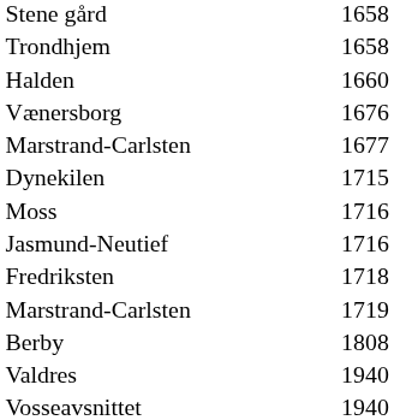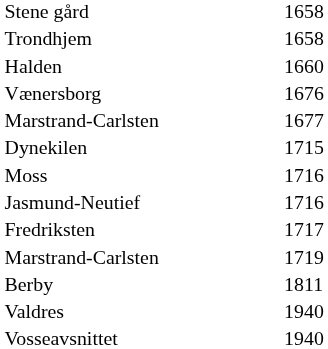row 9 | column 2: 1718 -> 1717
row 11 | column 2: 1808 -> 1811
